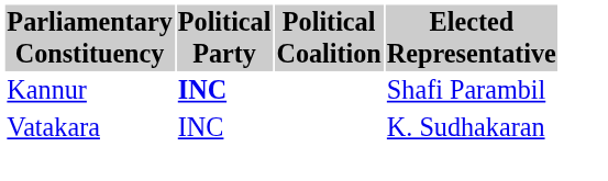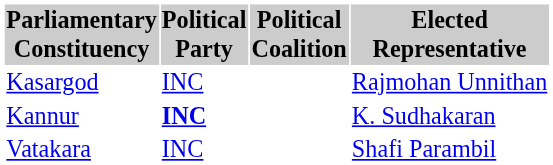+ row: Kasargod | INC | Rajmohan Unnithan
Kannur | Elected Representative: Shafi Parambil -> K. Sudhakaran
Vatakara | Elected Representative: K. Sudhakaran -> Shafi Parambil
